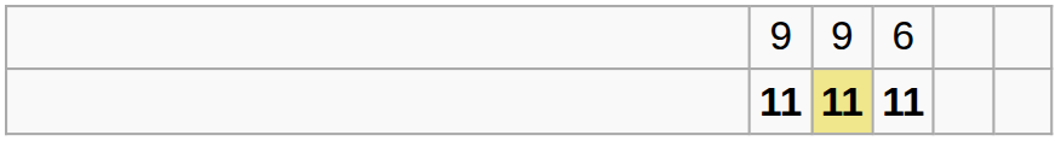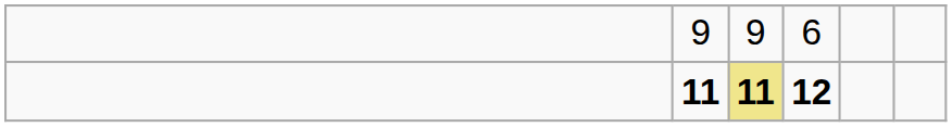row 2 | column 4: 11 -> 12
